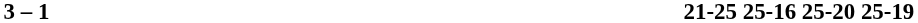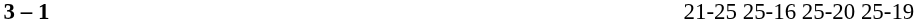row 1 | column 2: bold -> normal
